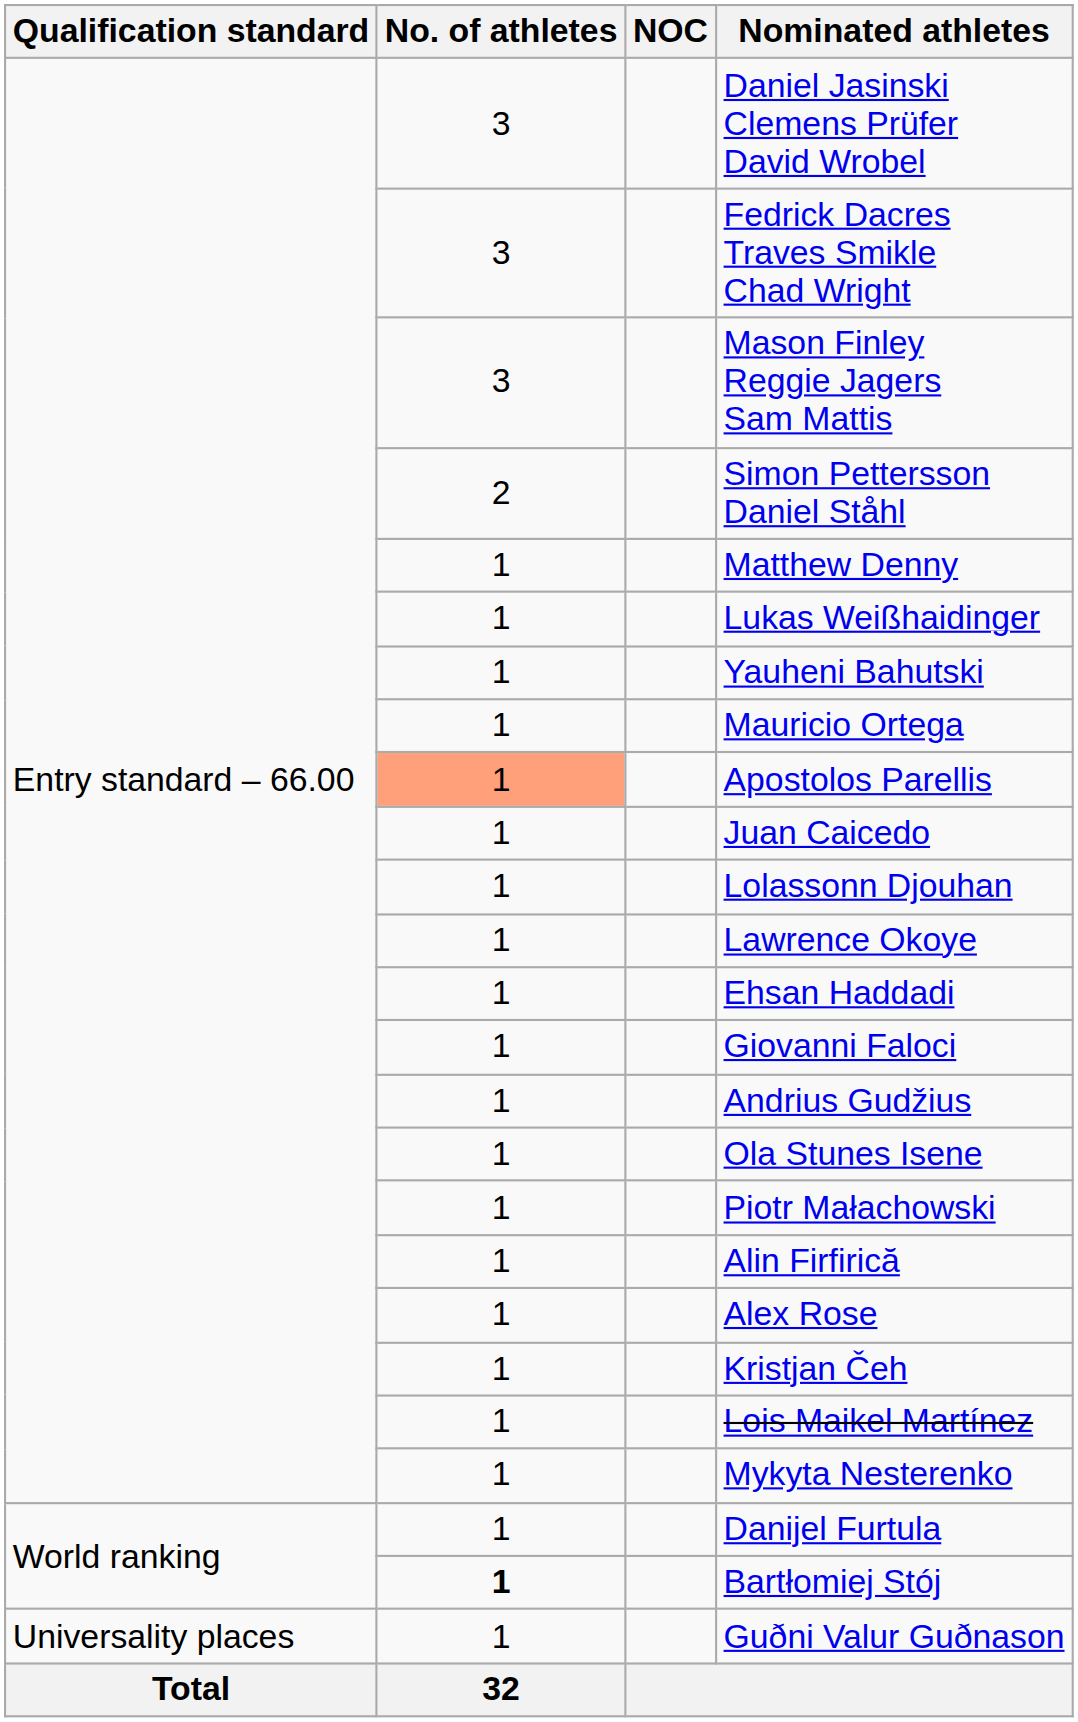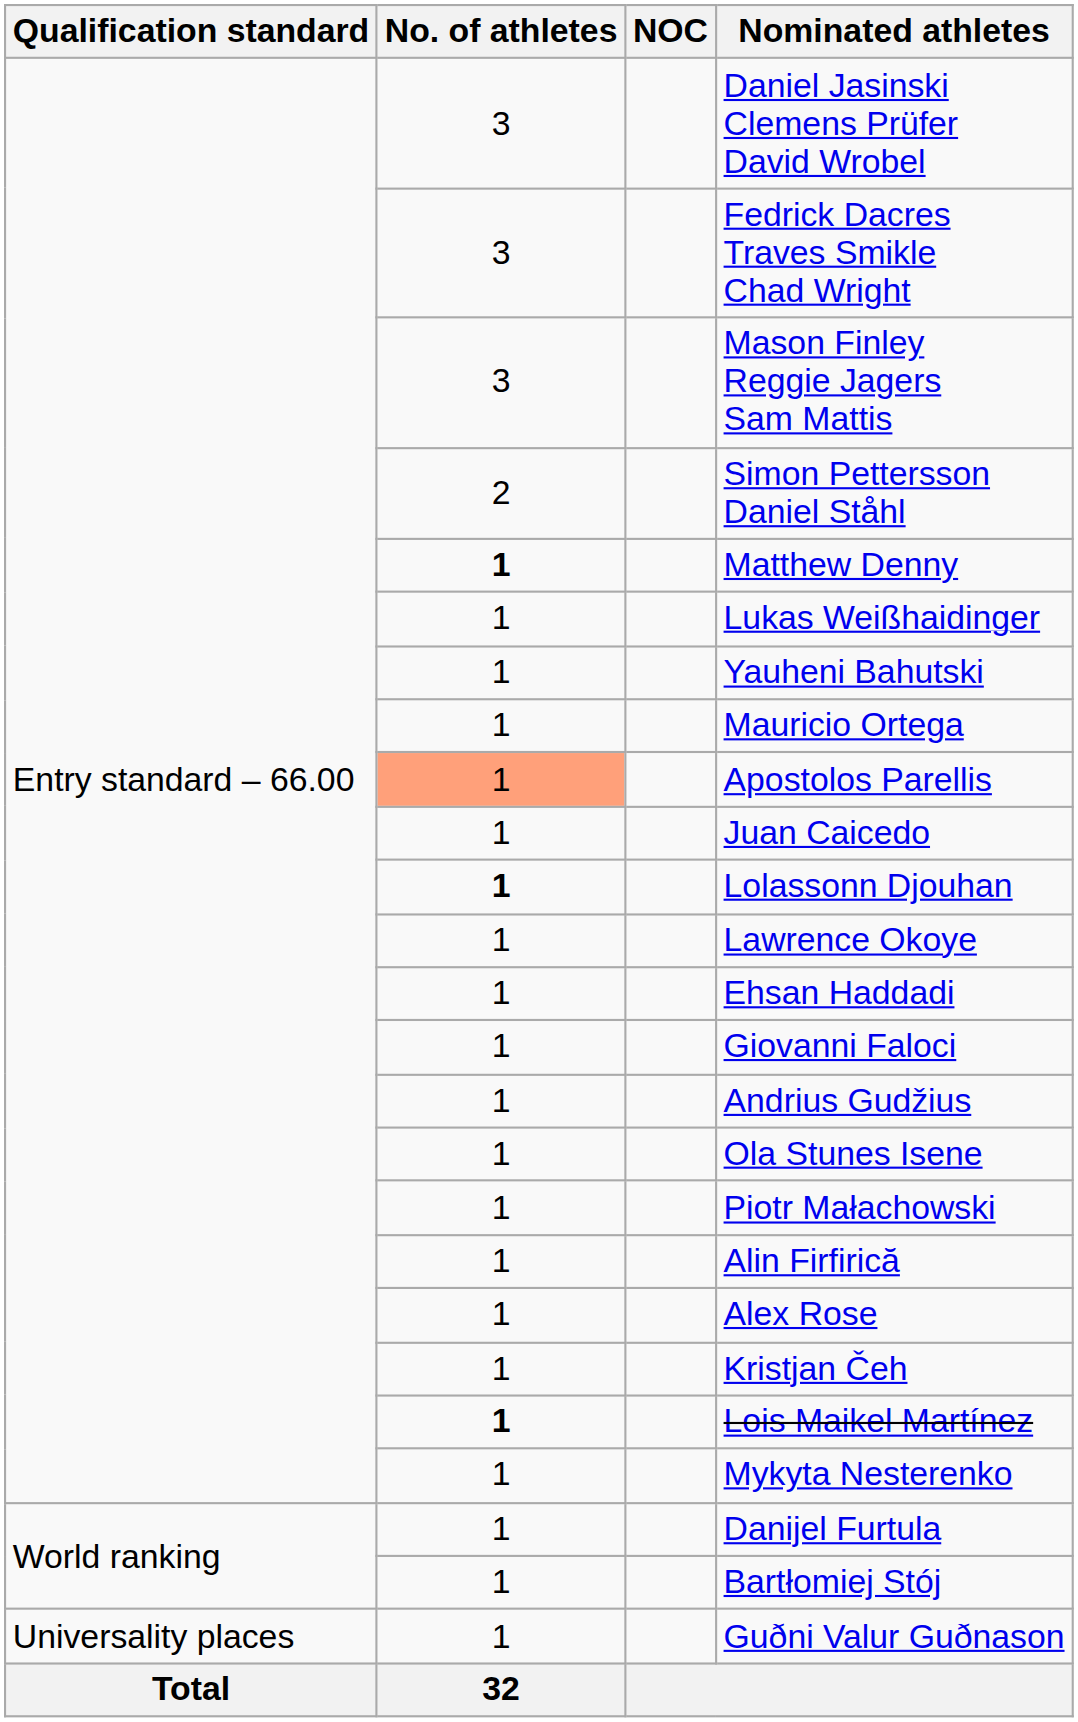Matthew Denny | No. of athletes: normal -> bold
Lolassonn Djouhan | No. of athletes: normal -> bold
Lois Maikel Martínez | No. of athletes: normal -> bold
Bartłomiej Stój | No. of athletes: bold -> normal
